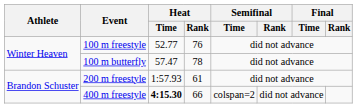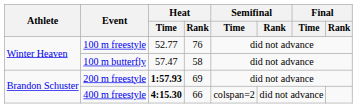100 m butterfly | Heat / Rank: 78 -> 58
200 m freestyle | Heat / Time: normal -> bold
200 m freestyle | Heat / Rank: 61 -> 69
